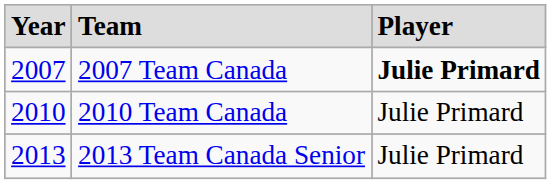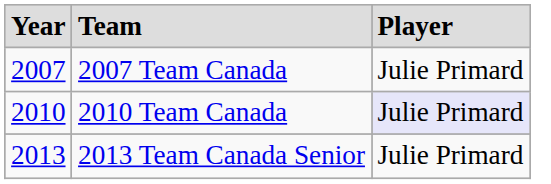2007 Team Canada | column 3: bold -> normal
2010 Team Canada | column 3: no background -> lavender background
